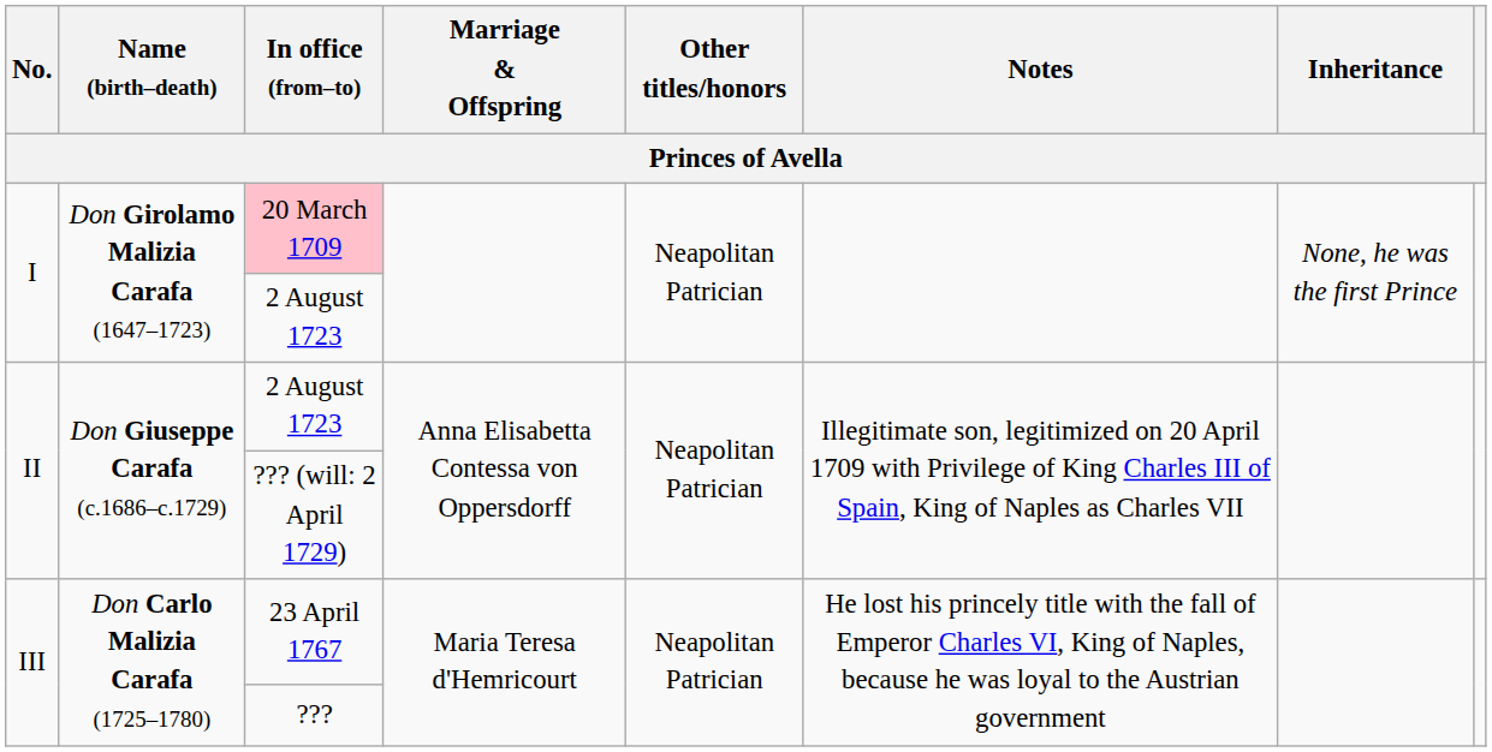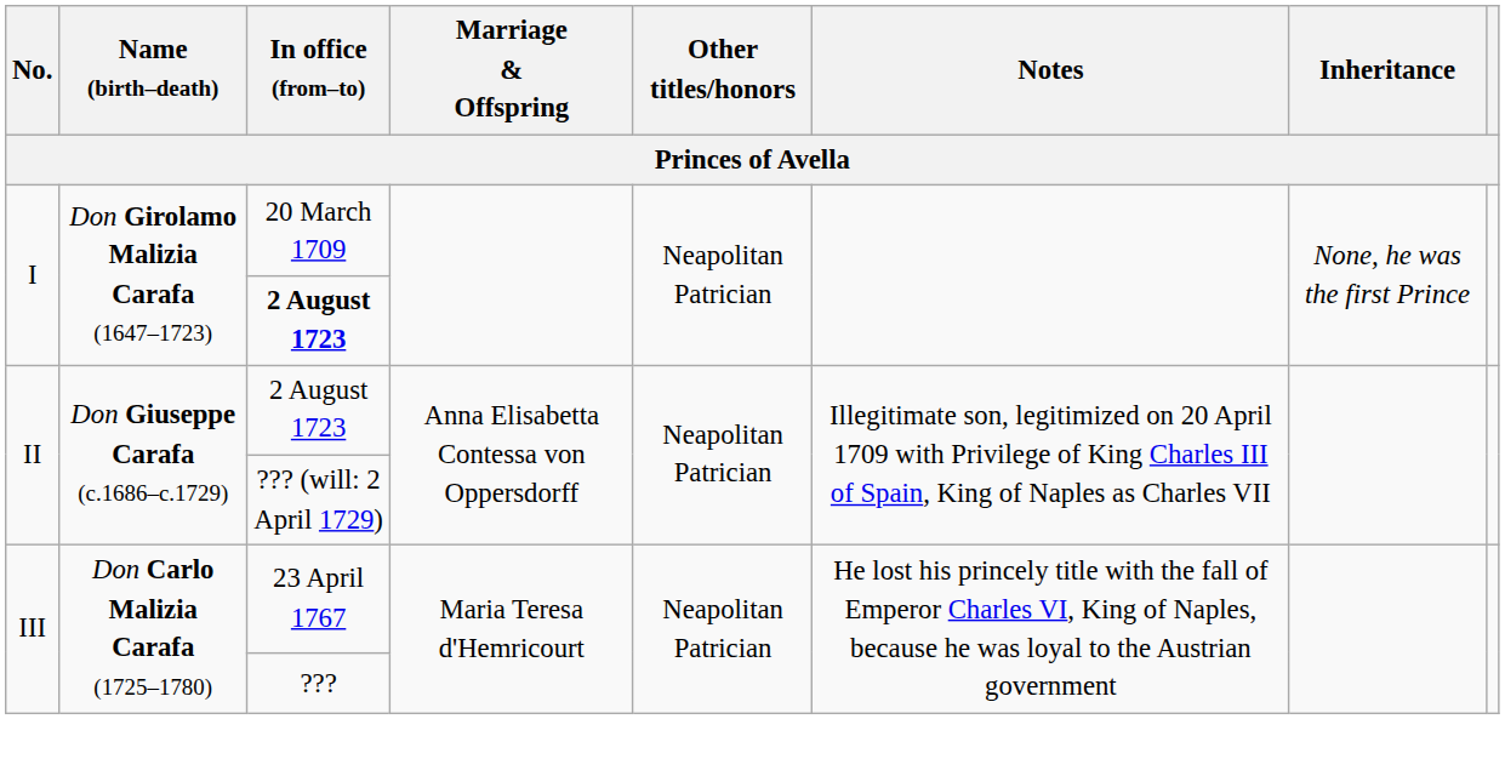20 March 1709 | In office (from–to): pink background -> no background
I / 2 August 1723 | In office (from–to): normal -> bold
